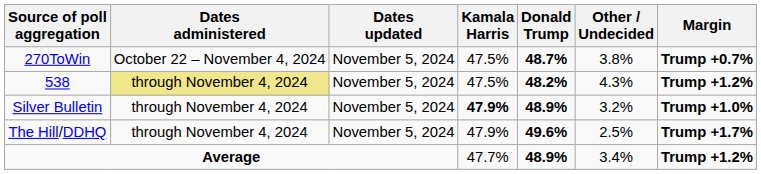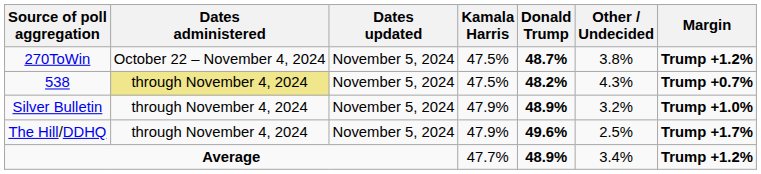270ToWin | Margin: Trump +0.7% -> Trump +1.2%
538 | Margin: Trump +1.2% -> Trump +0.7%
Silver Bulletin | Kamala Harris: bold -> normal
